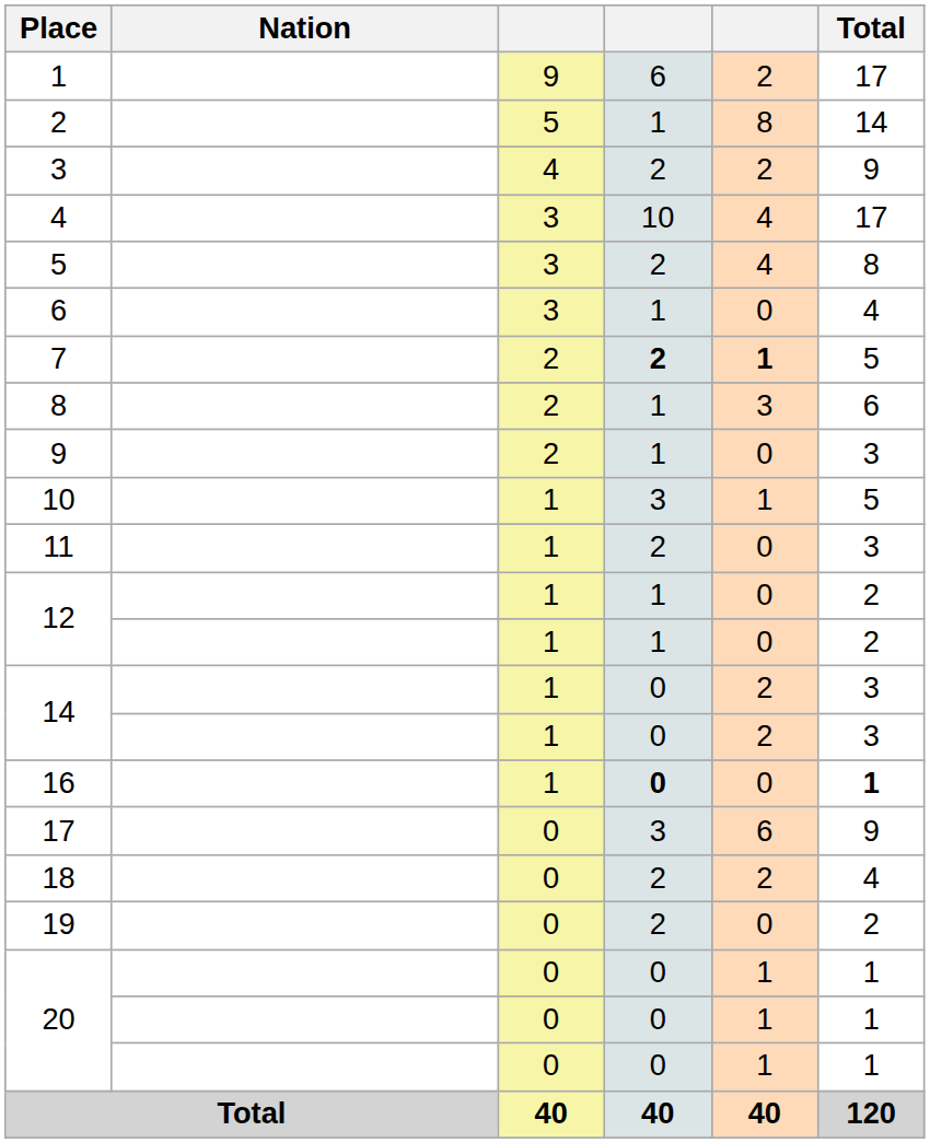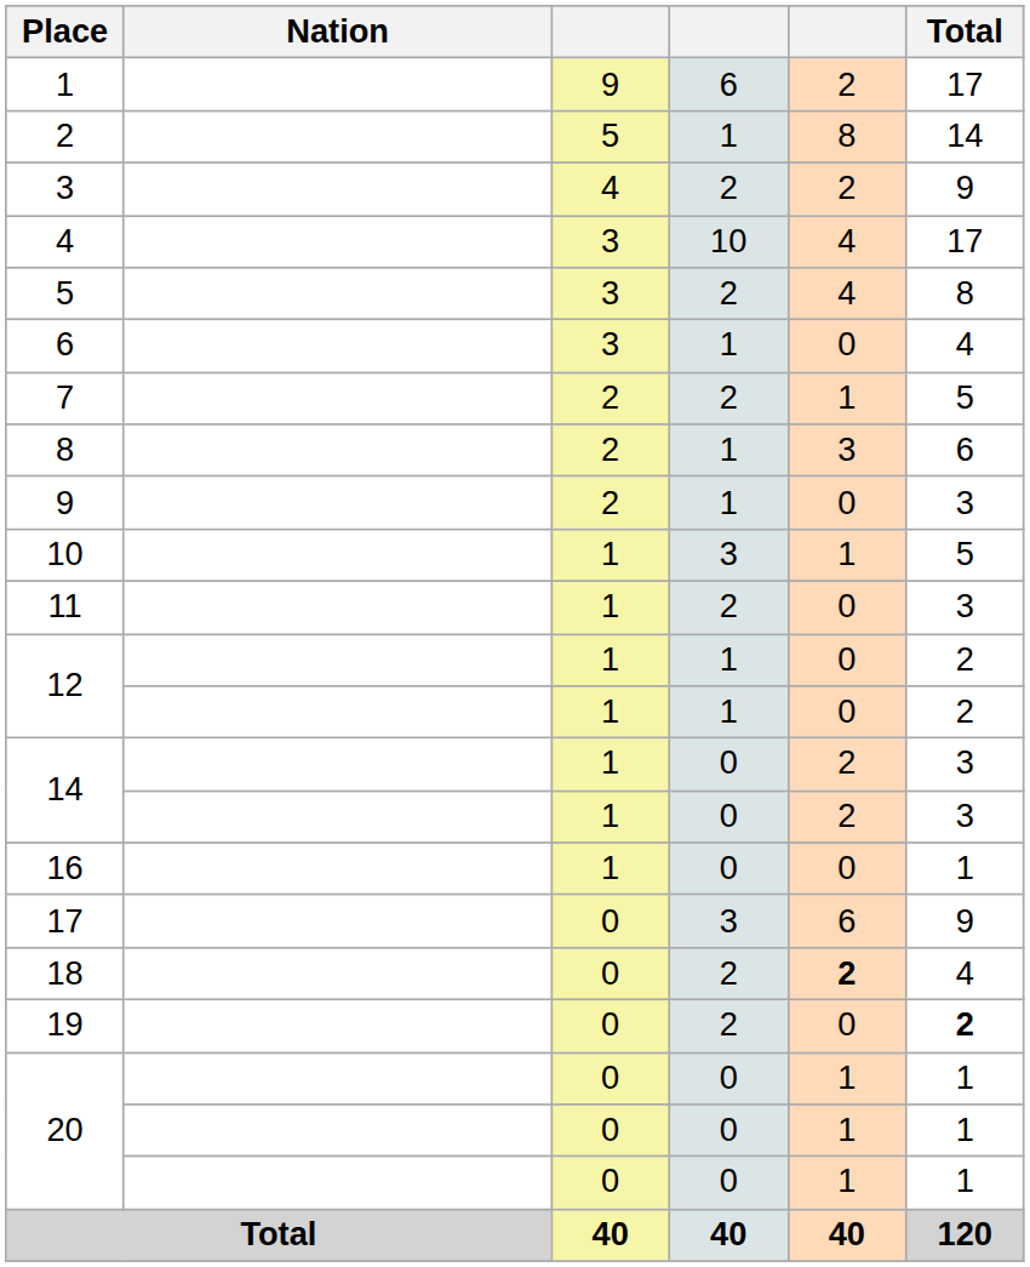7 | column 4: bold -> normal
7 | column 5: bold -> normal
16 | column 4: bold -> normal
16 | Total: bold -> normal
18 | column 5: normal -> bold
19 | Total: normal -> bold
